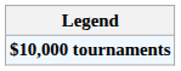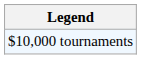row 2 | column 1: bold -> normal
